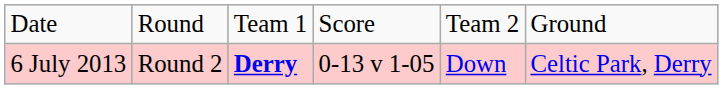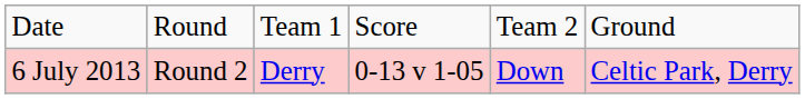6 July 2013 | column 3: bold -> normal
